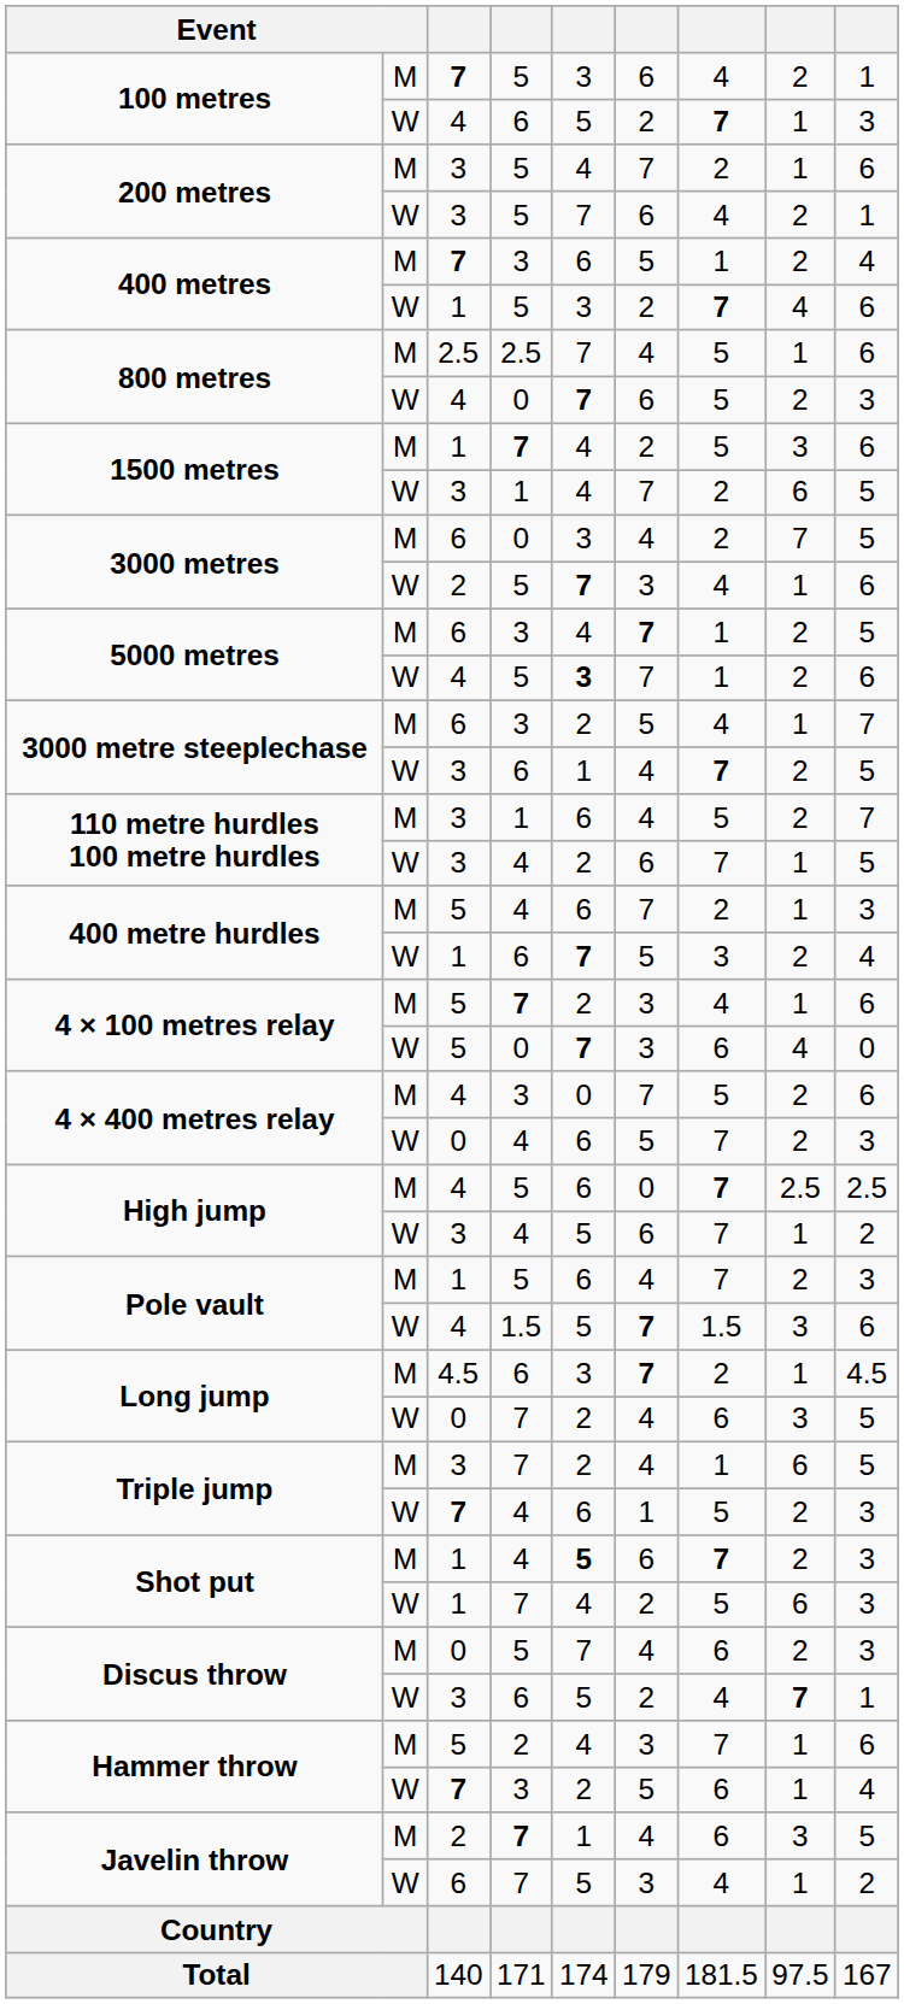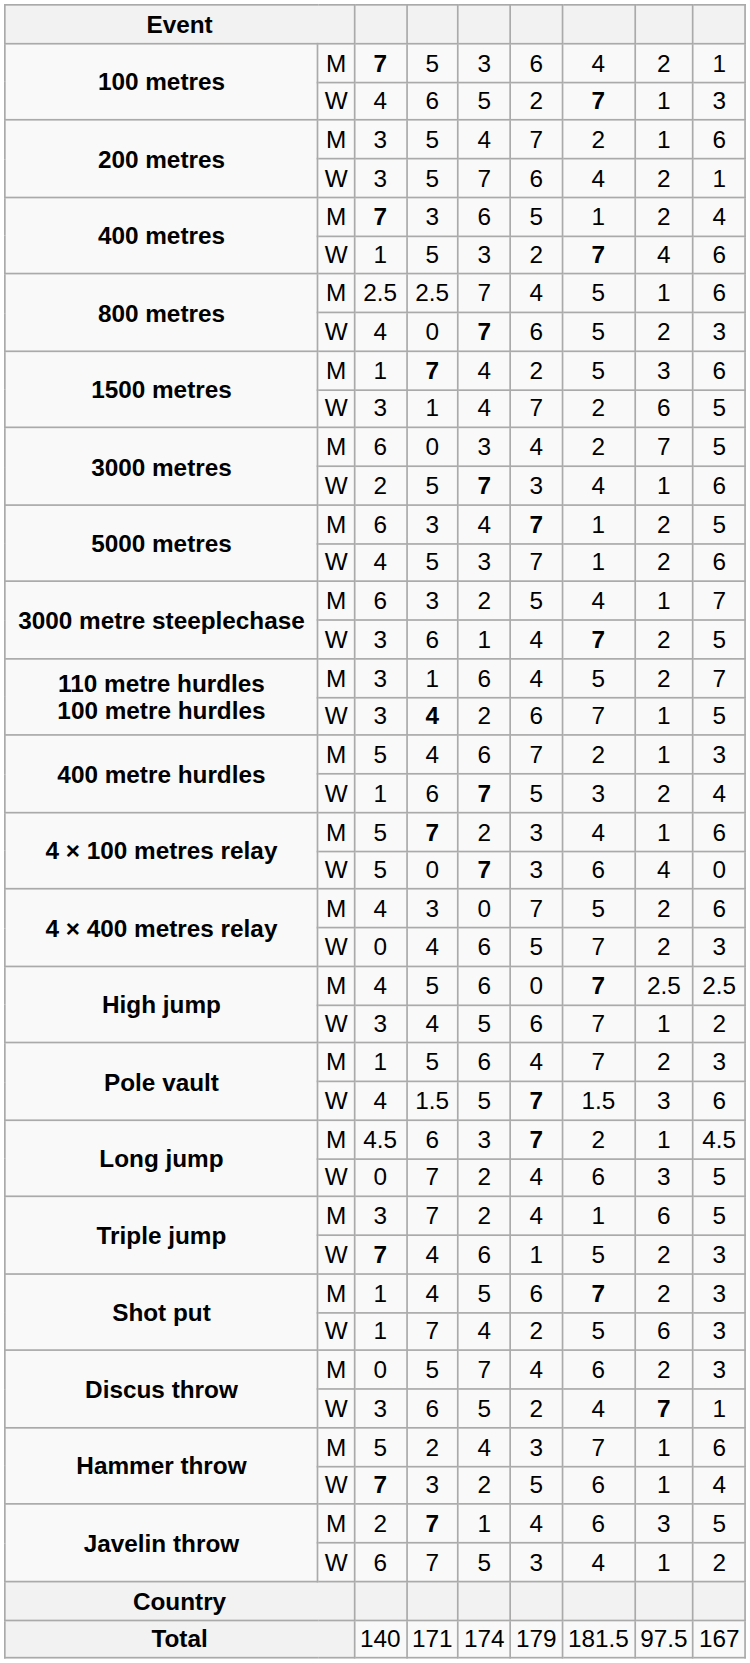5000 metres / W | column 5: bold -> normal
110 metre hurdles 100 metre hurdles / W | column 4: normal -> bold
Shot put / M | column 5: bold -> normal
